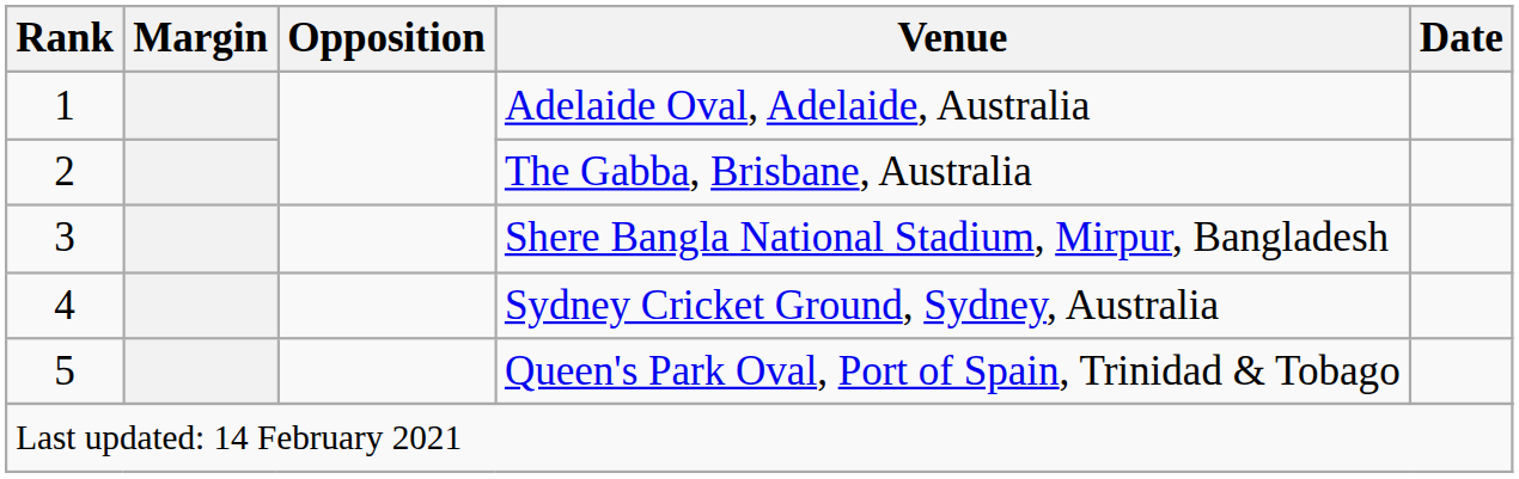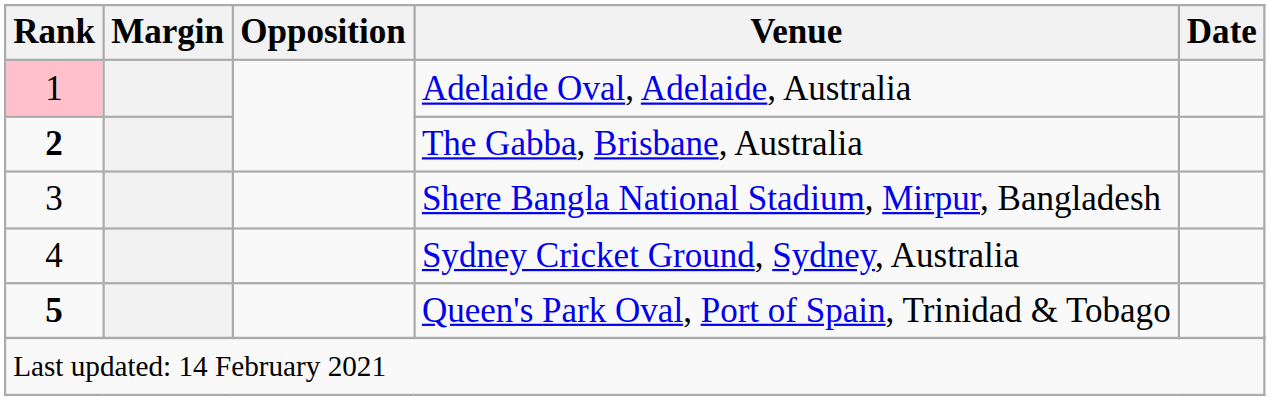Adelaide Oval, Adelaide, Australia | Rank: no background -> pink background
The Gabba, Brisbane, Australia | Rank: normal -> bold
Queen's Park Oval, Port of Spain, Trinidad & Tobago | Rank: normal -> bold
